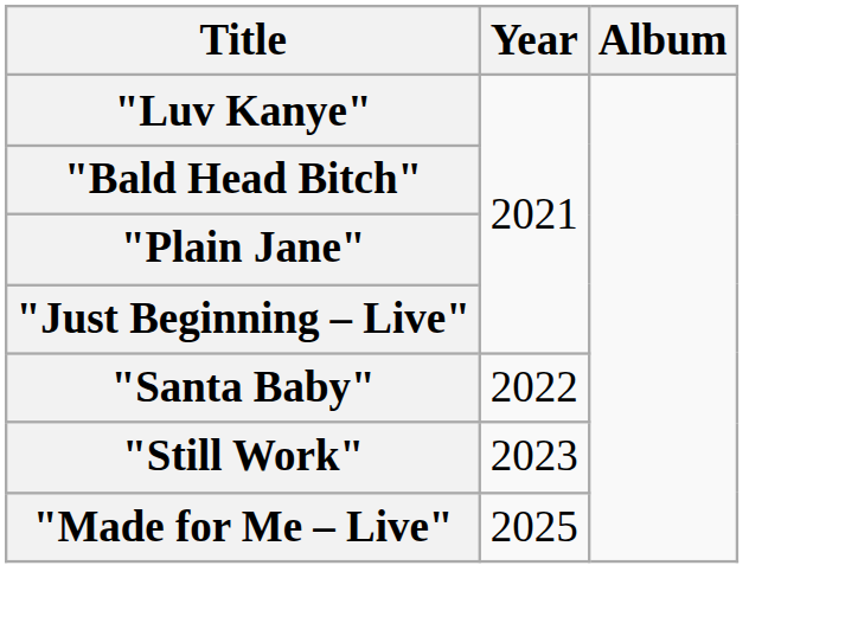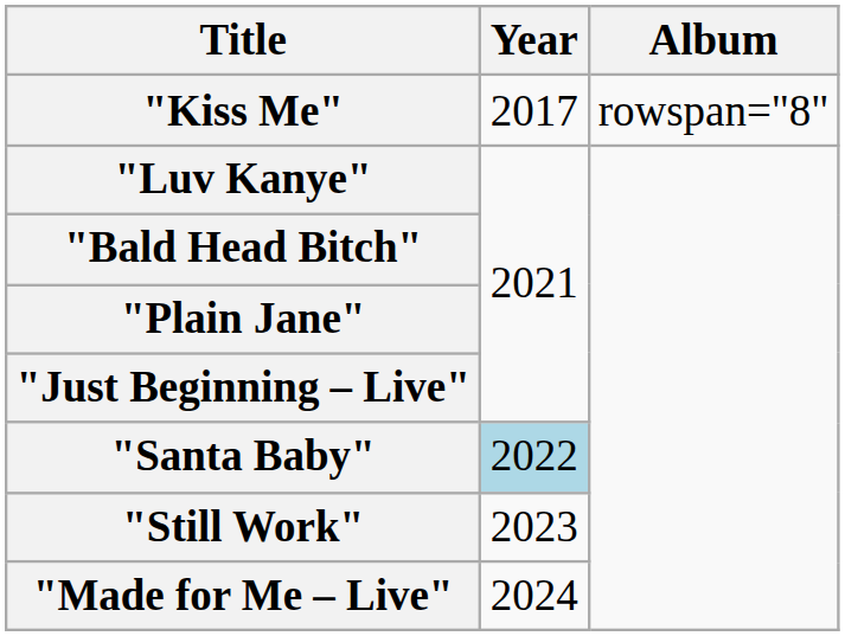+ row: "Kiss Me" | 2017 | rowspan="8"
"Santa Baby" | Year: no background -> lightblue background
"Made for Me – Live" | Year: 2025 -> 2024
